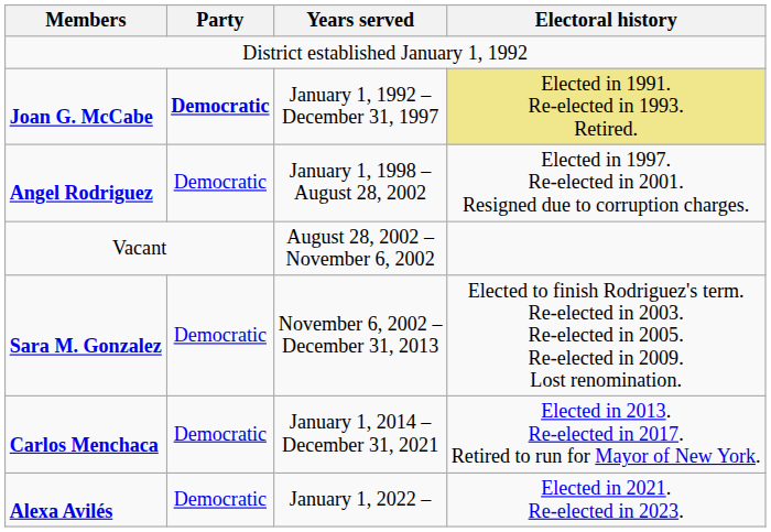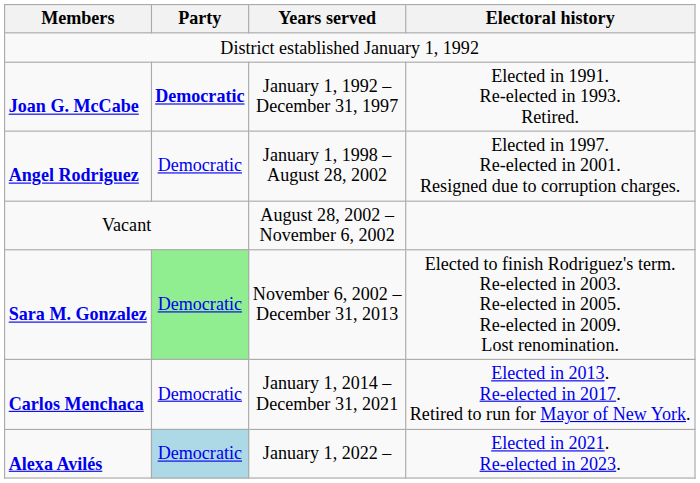Joan G. McCabe | Electoral history: khaki background -> no background
Sara M. Gonzalez | Party: no background -> lightgreen background
Alexa Avilés | Party: no background -> lightblue background
